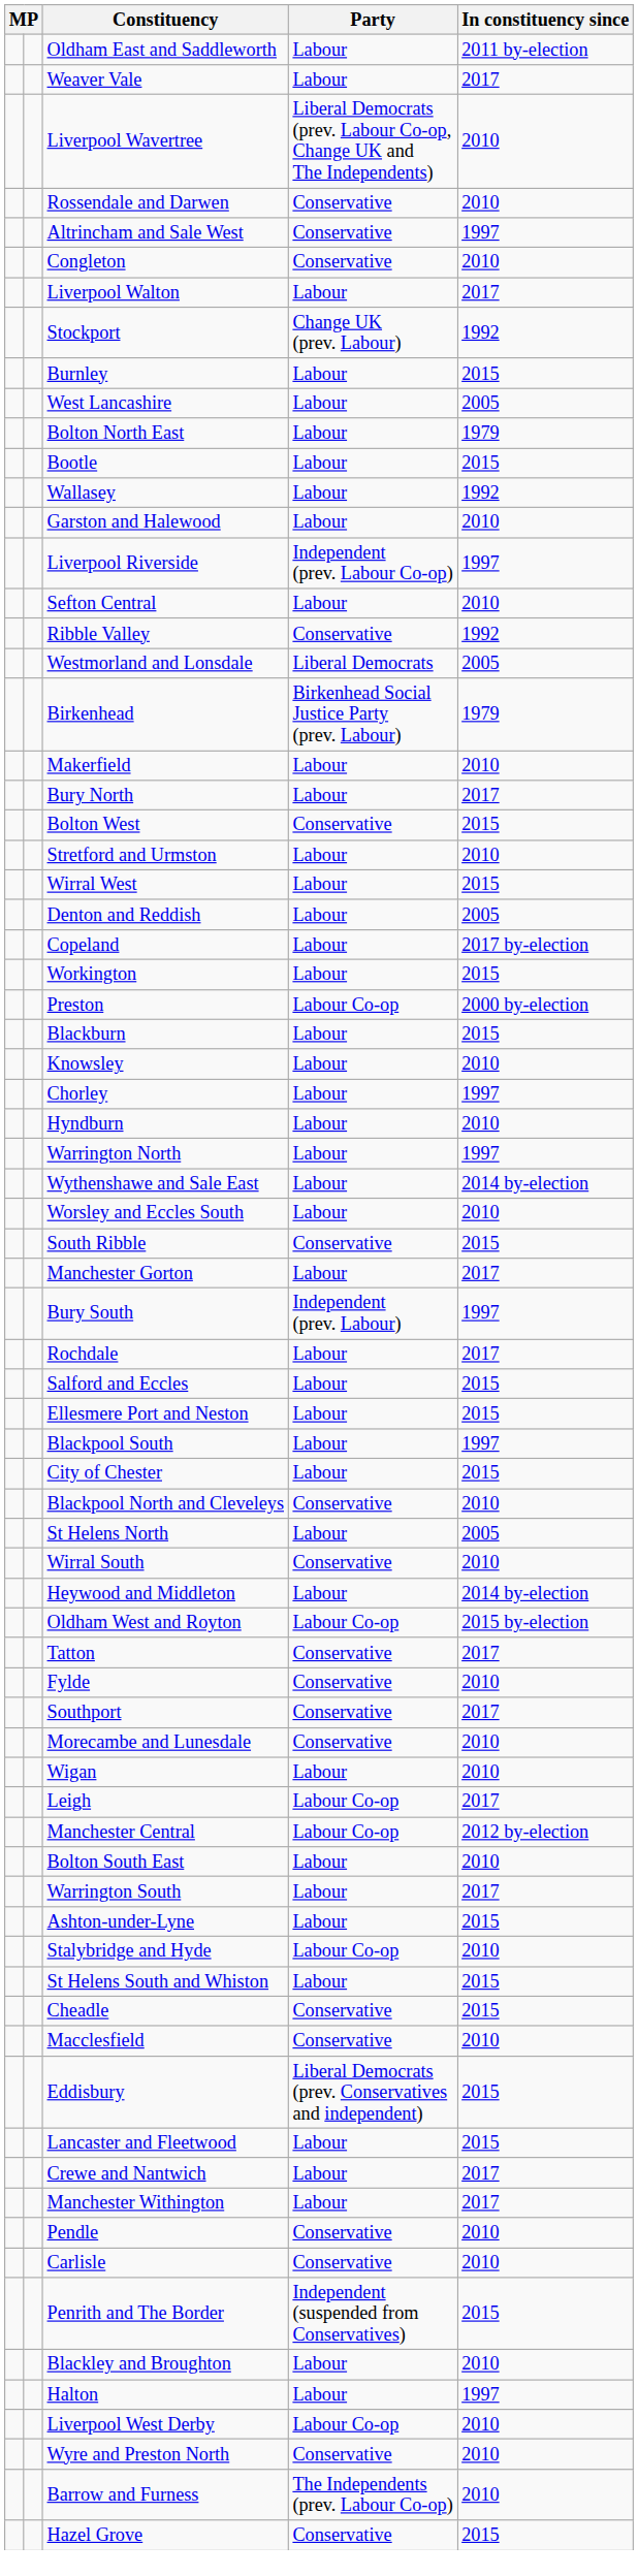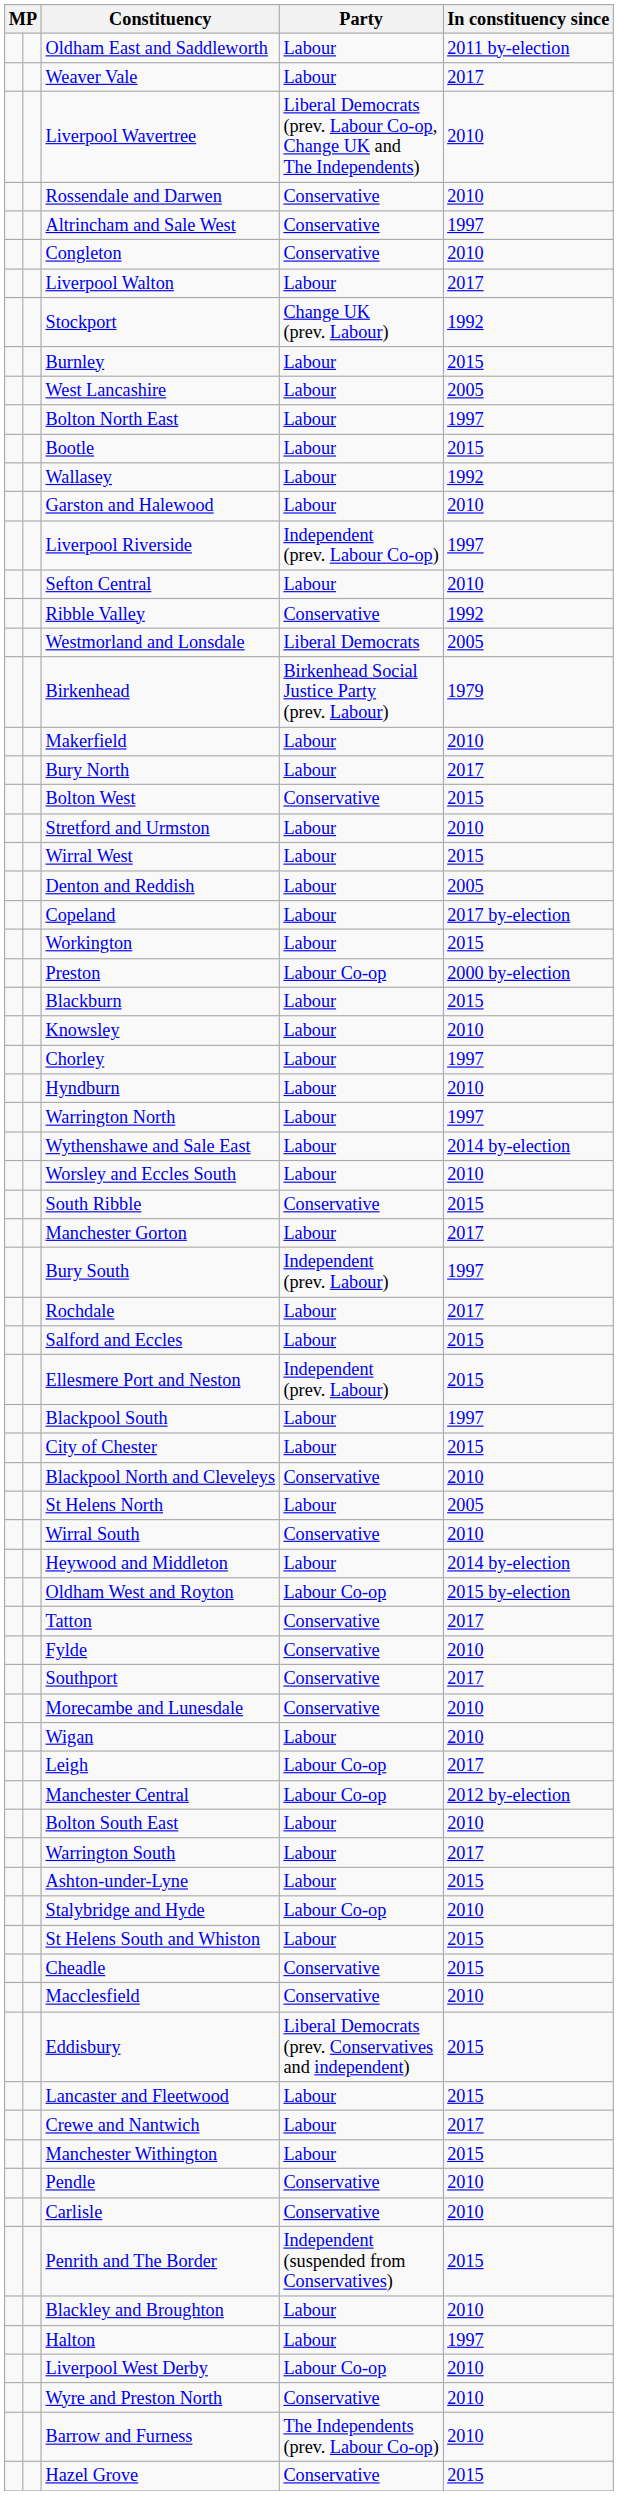Bolton North East | In constituency since: 1979 -> 1997
Ellesmere Port and Neston | Party: Labour -> Independent (prev. Labour)
Manchester Withington | In constituency since: 2017 -> 2015
